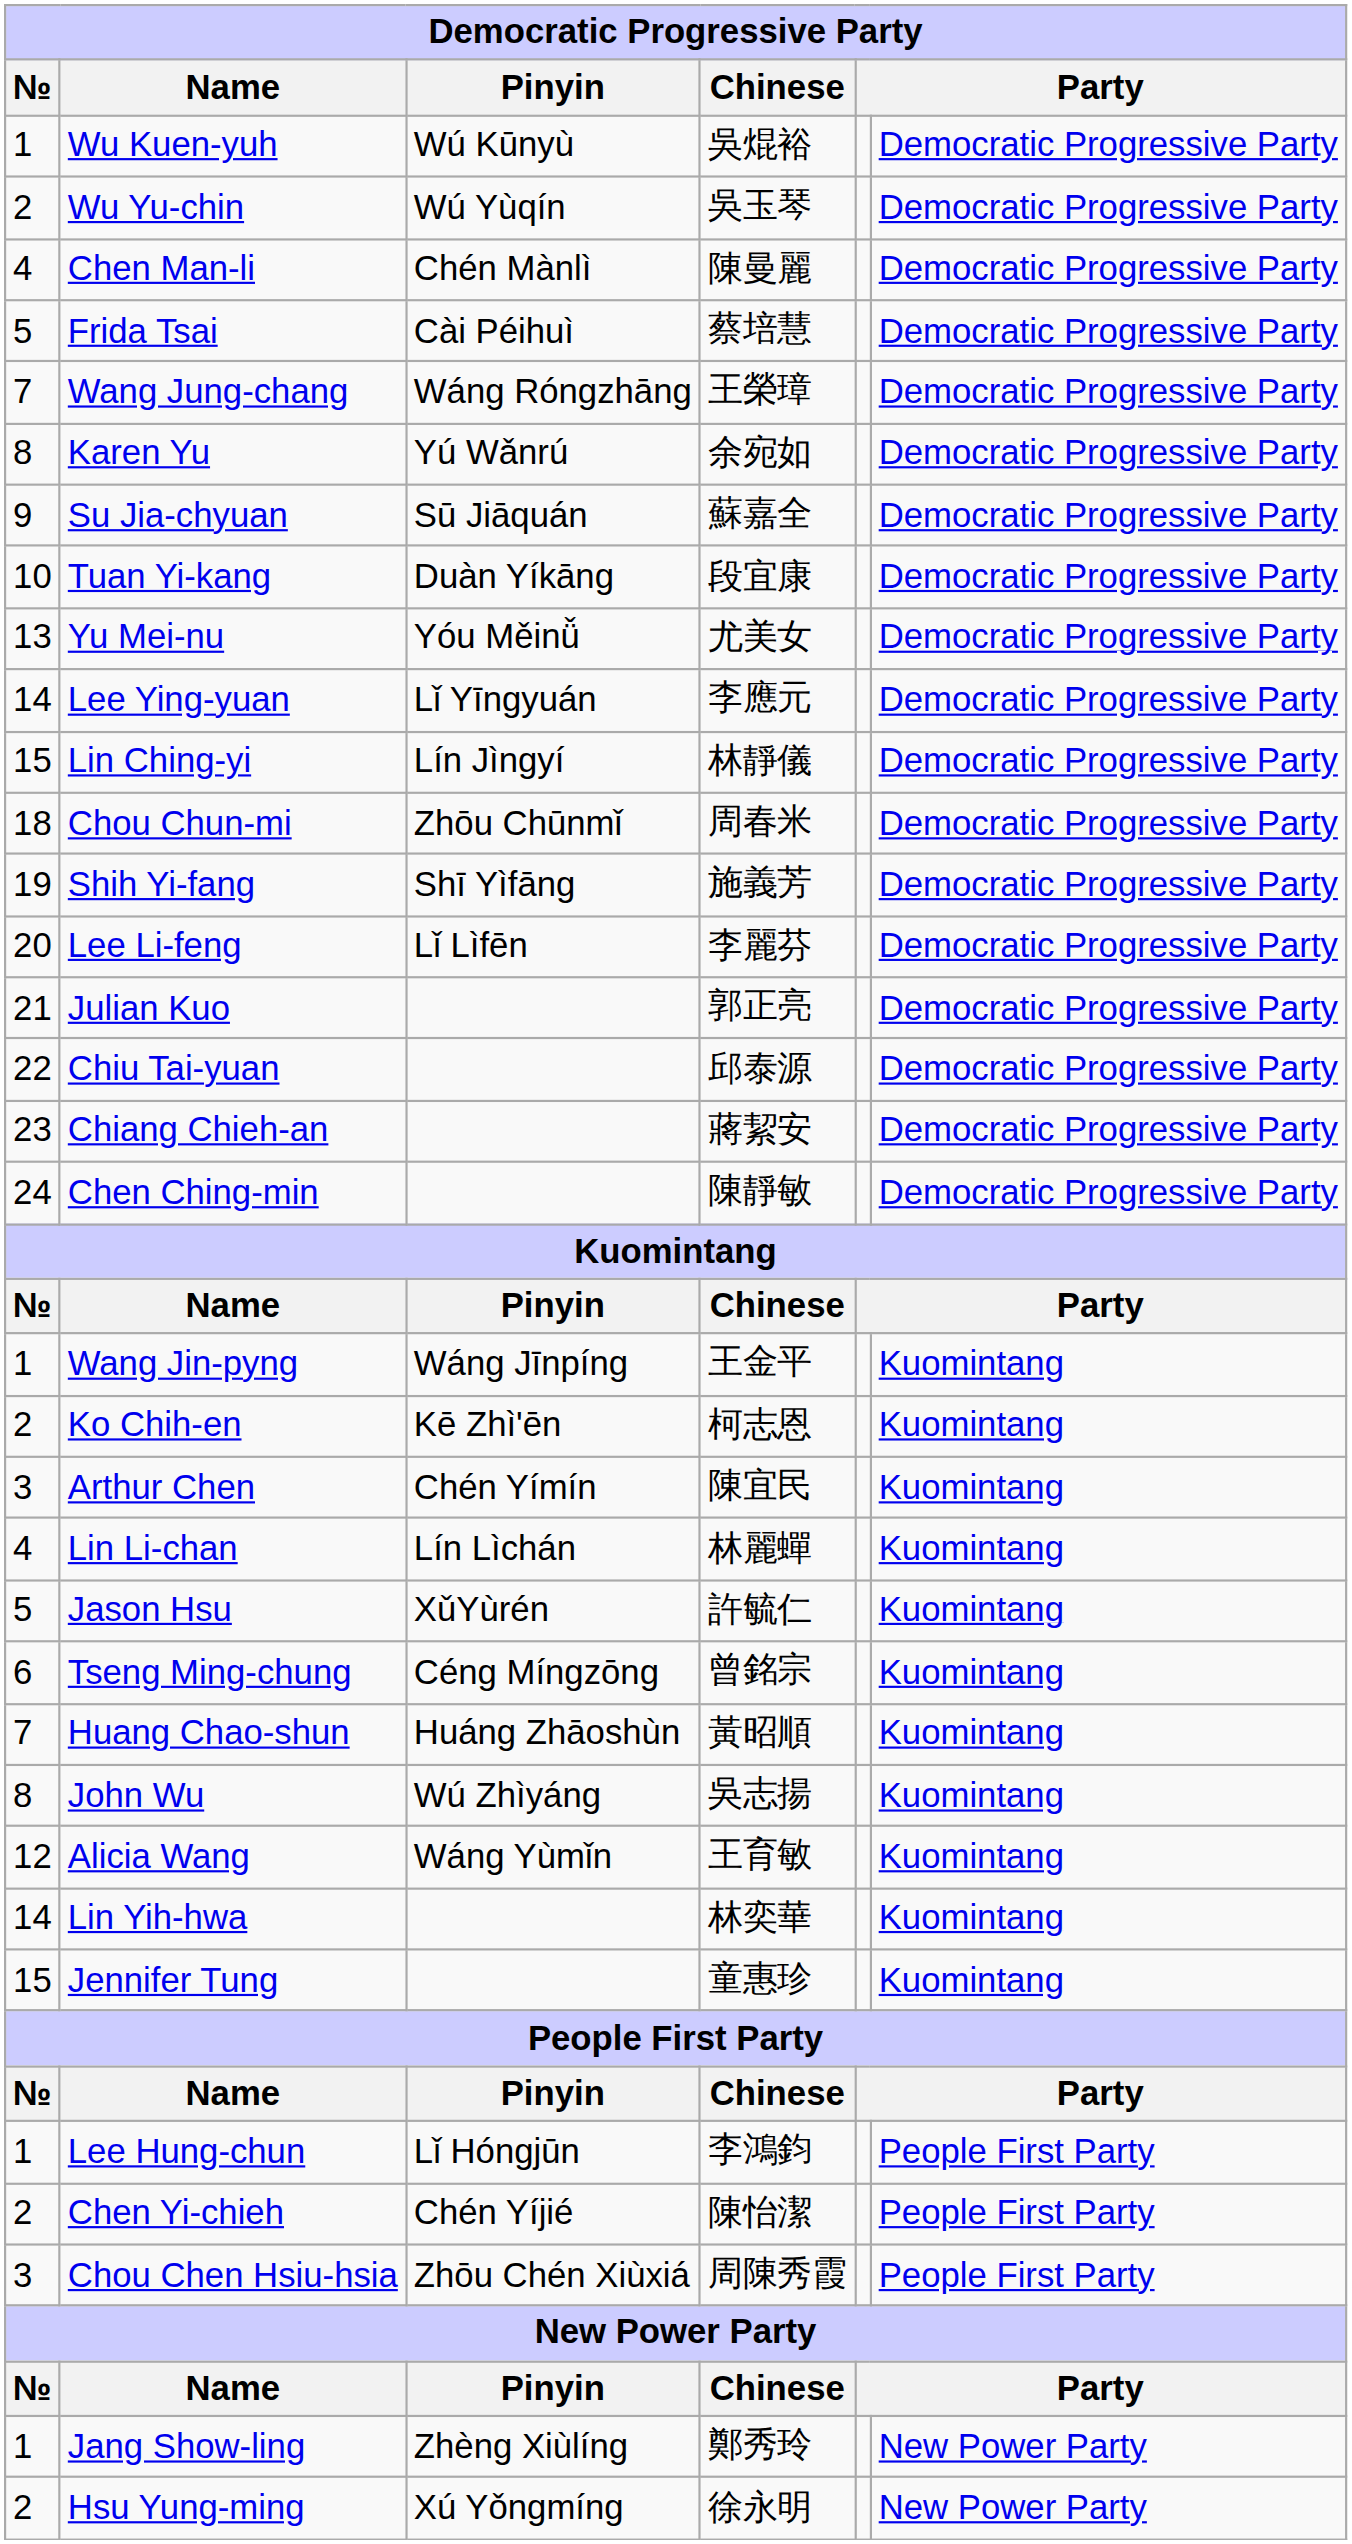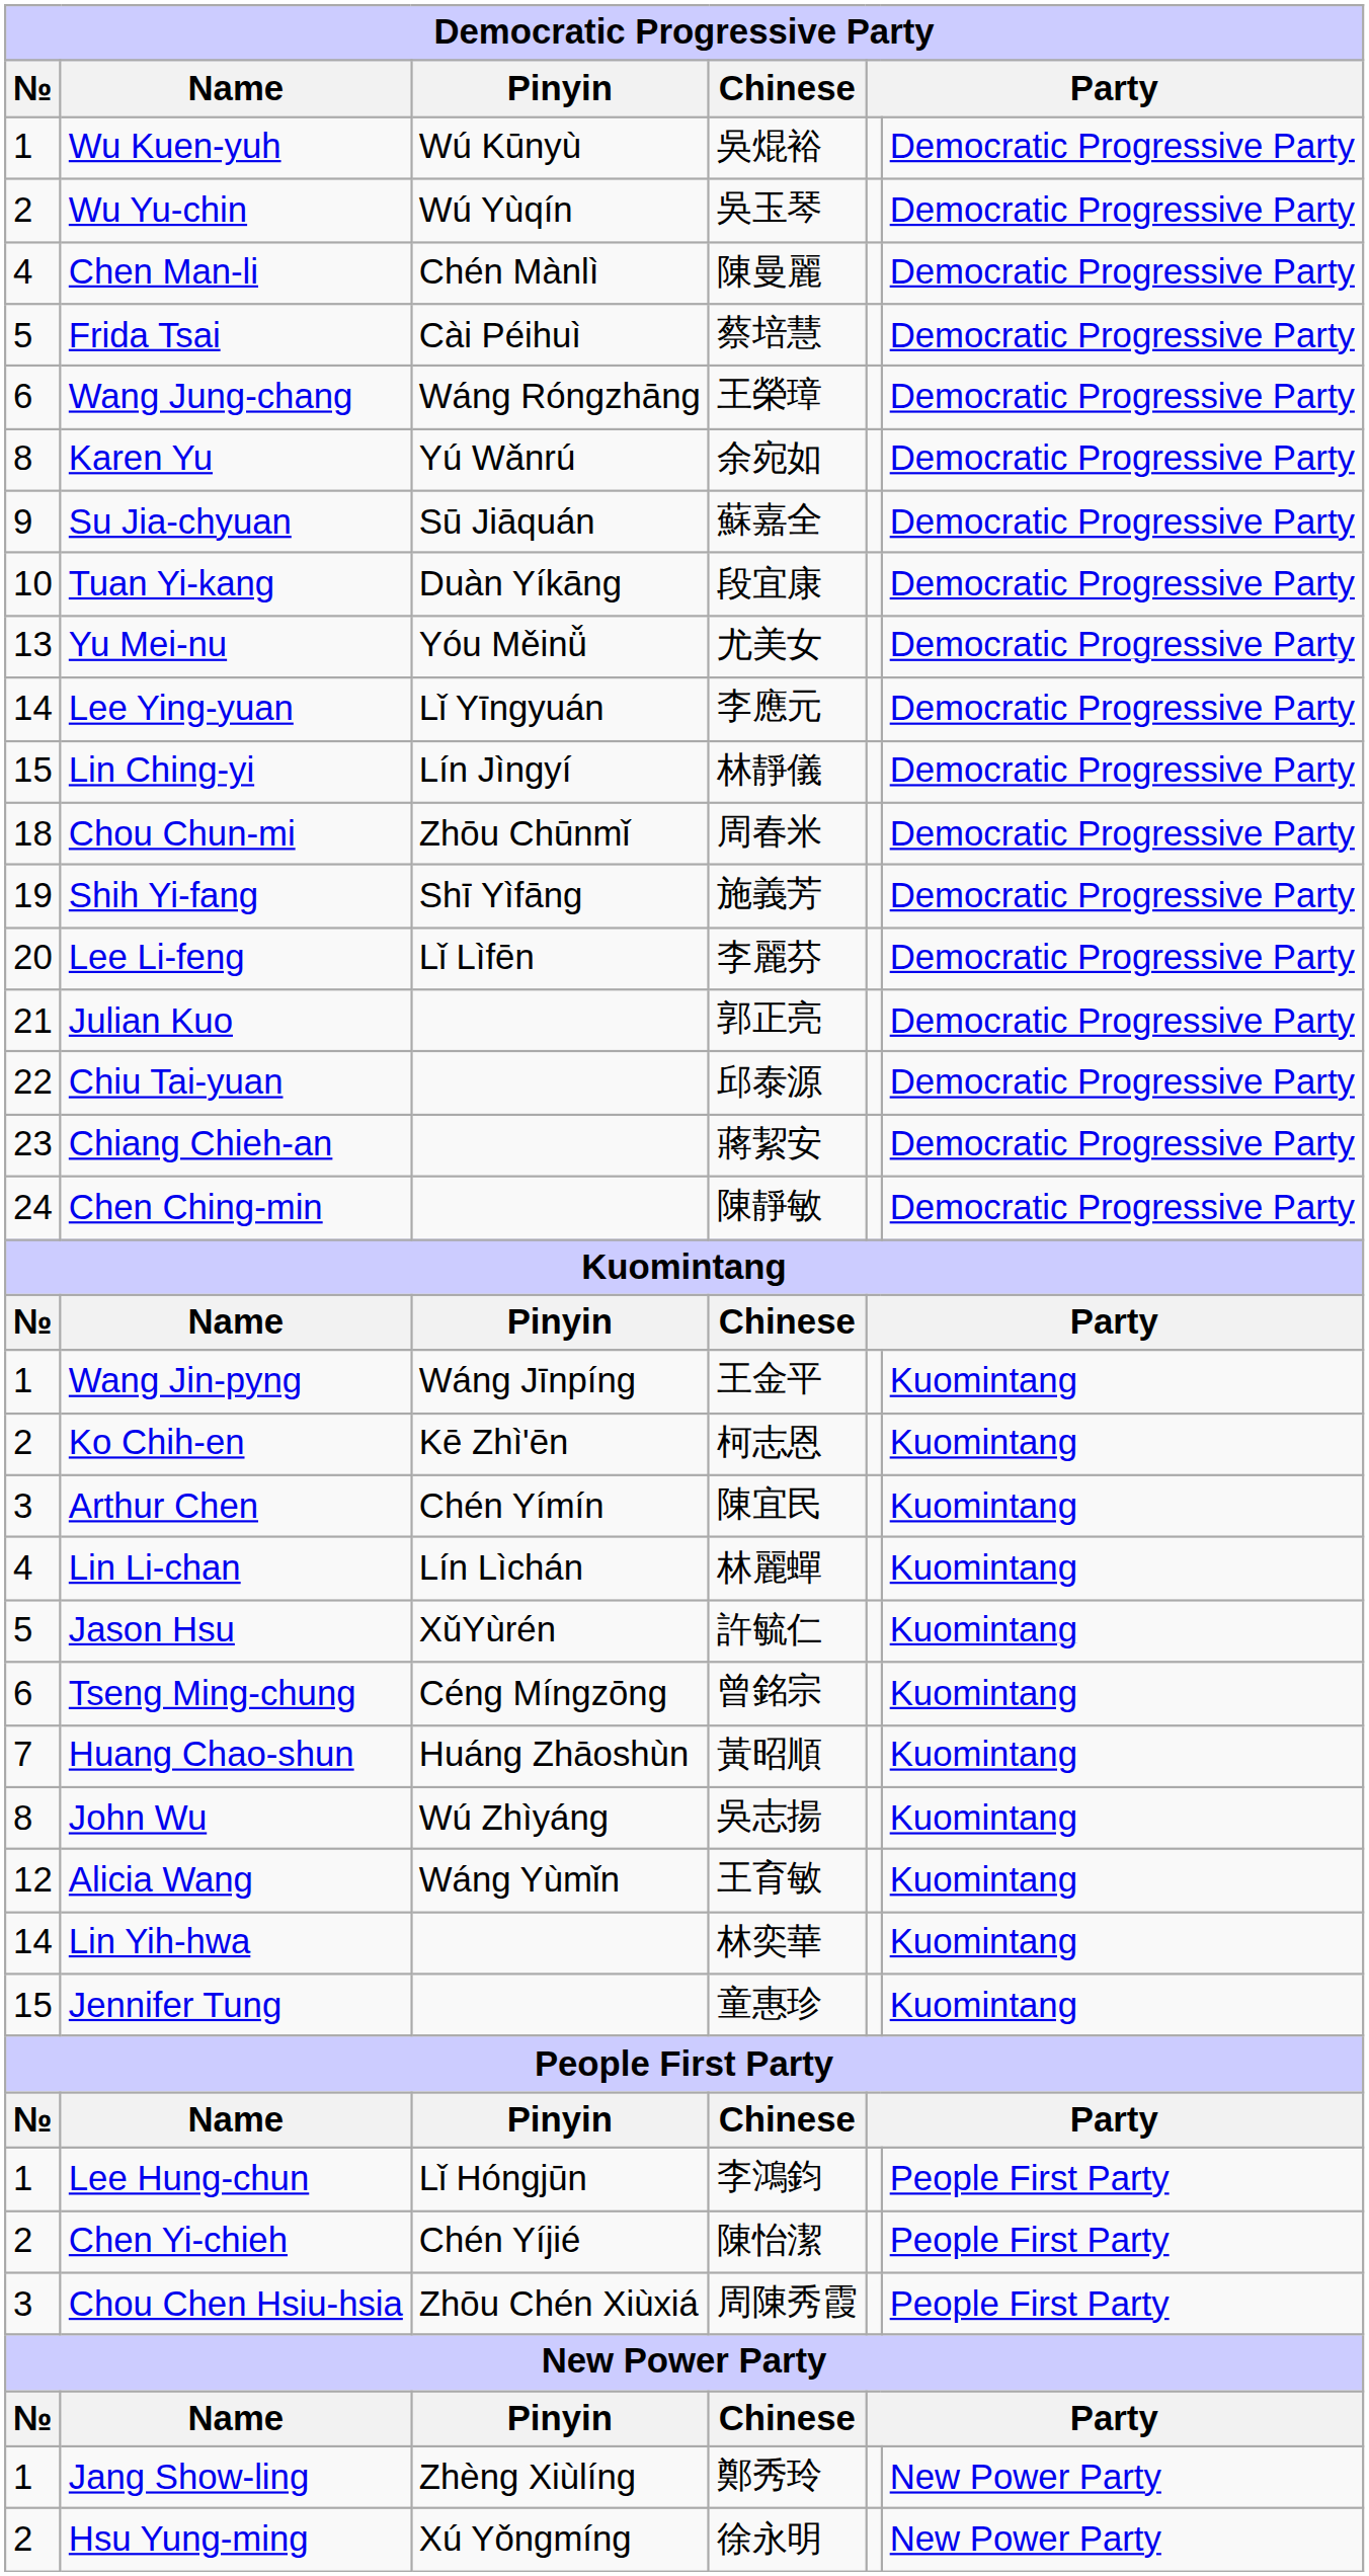Wang Jung-chang | №: 7 -> 6
